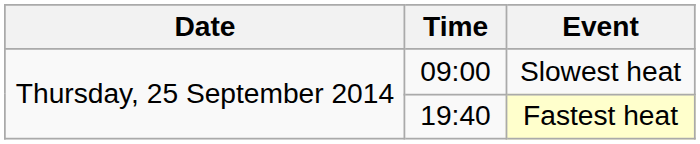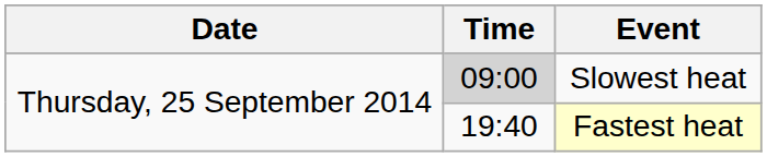Slowest heat | Time: no background -> lightgrey background
